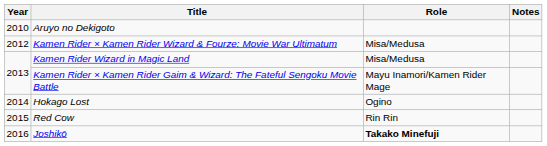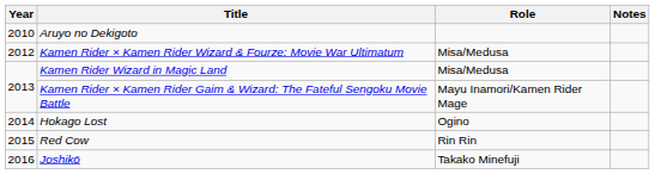Joshikō | Role: bold -> normal
